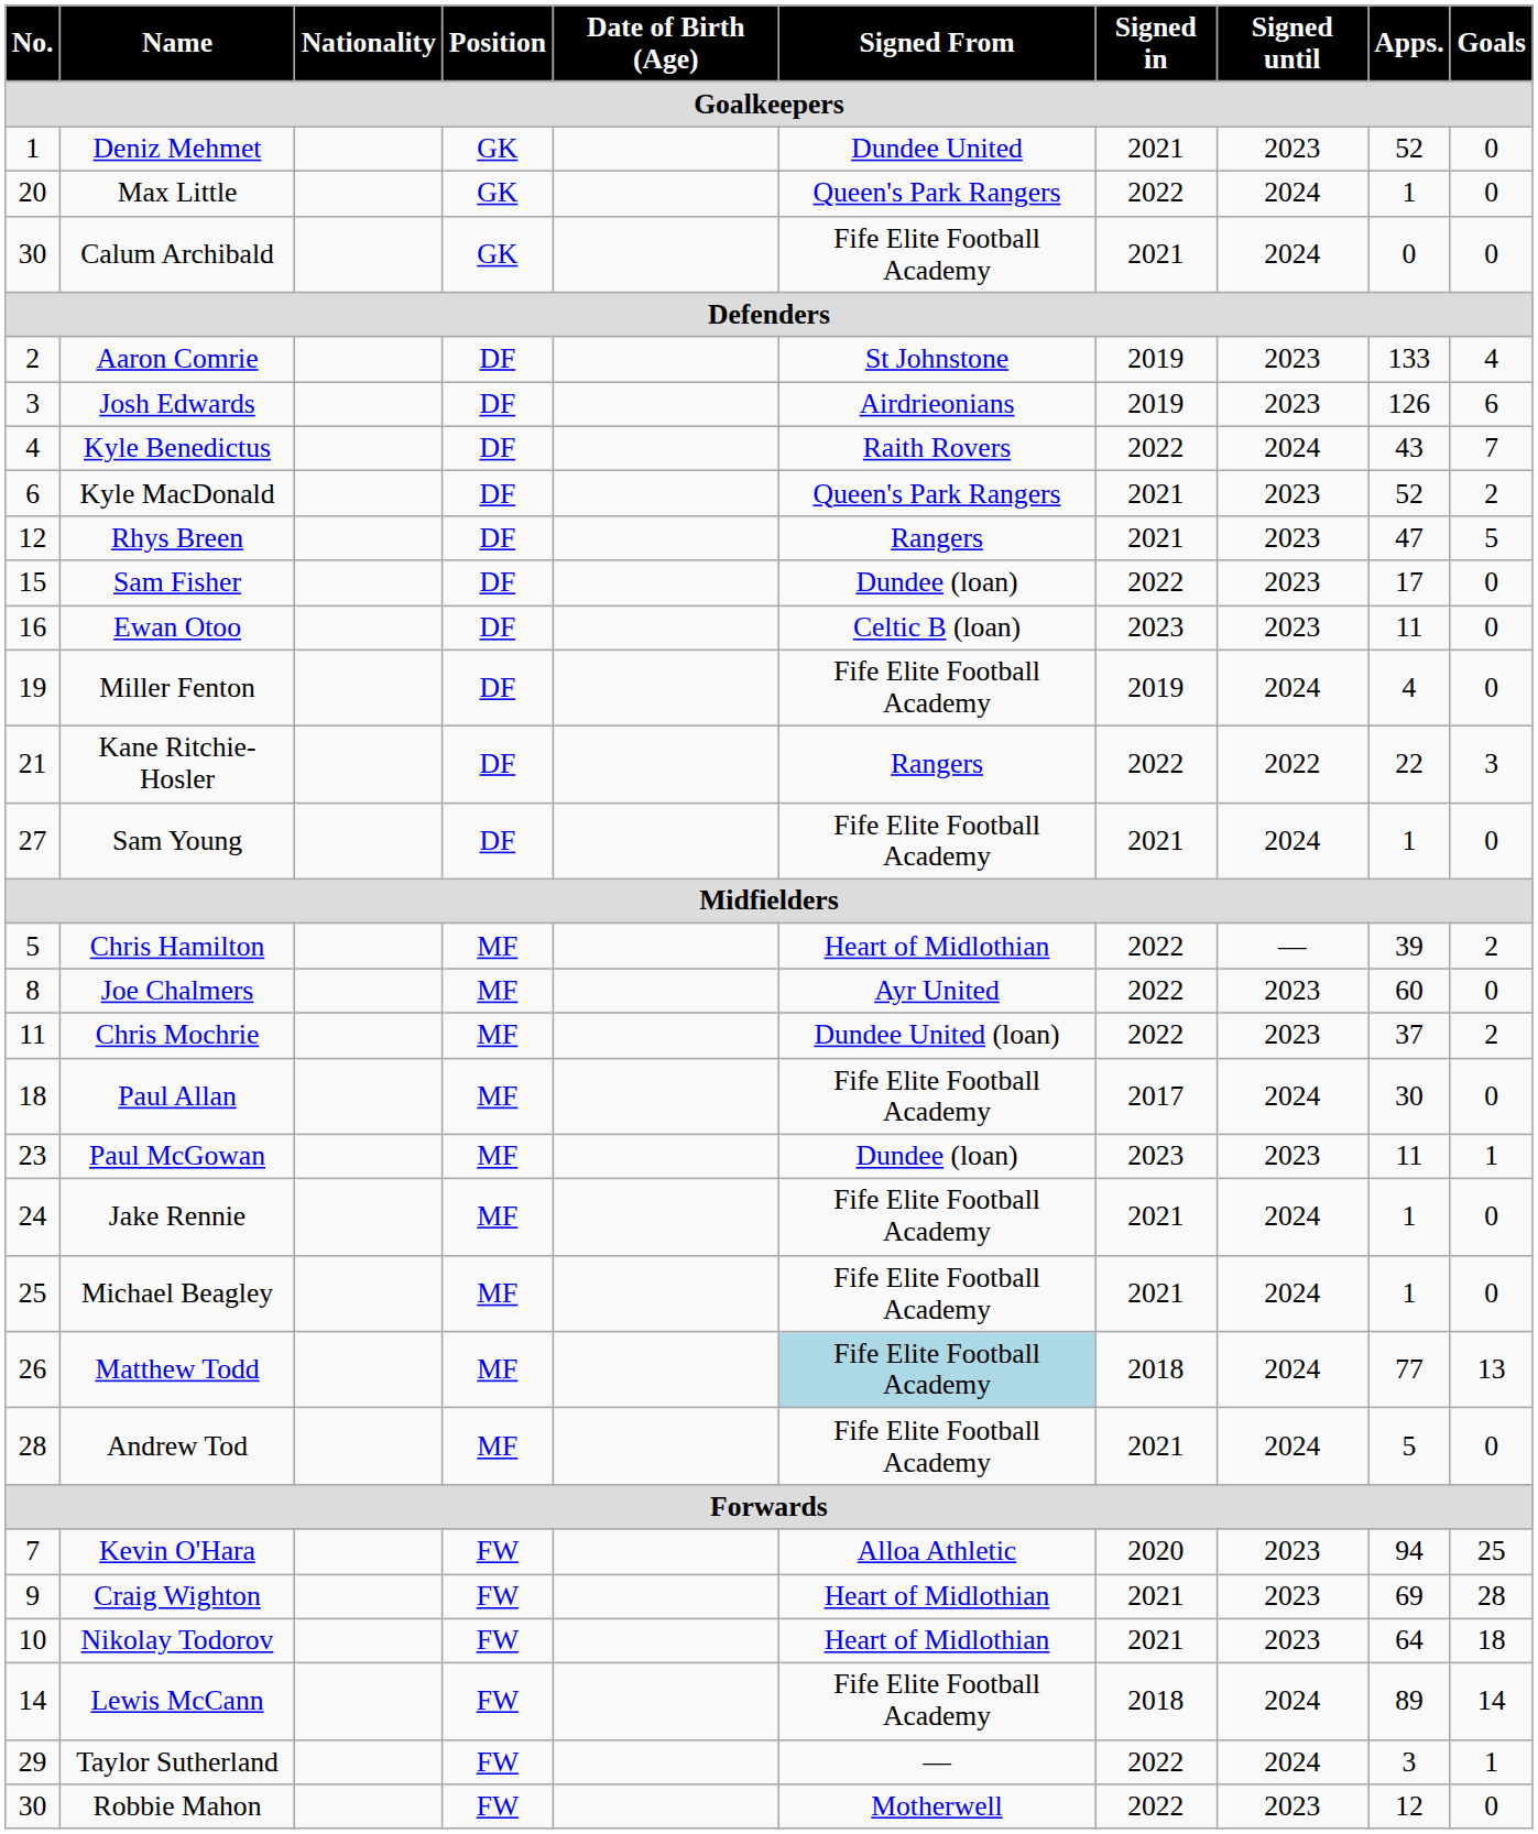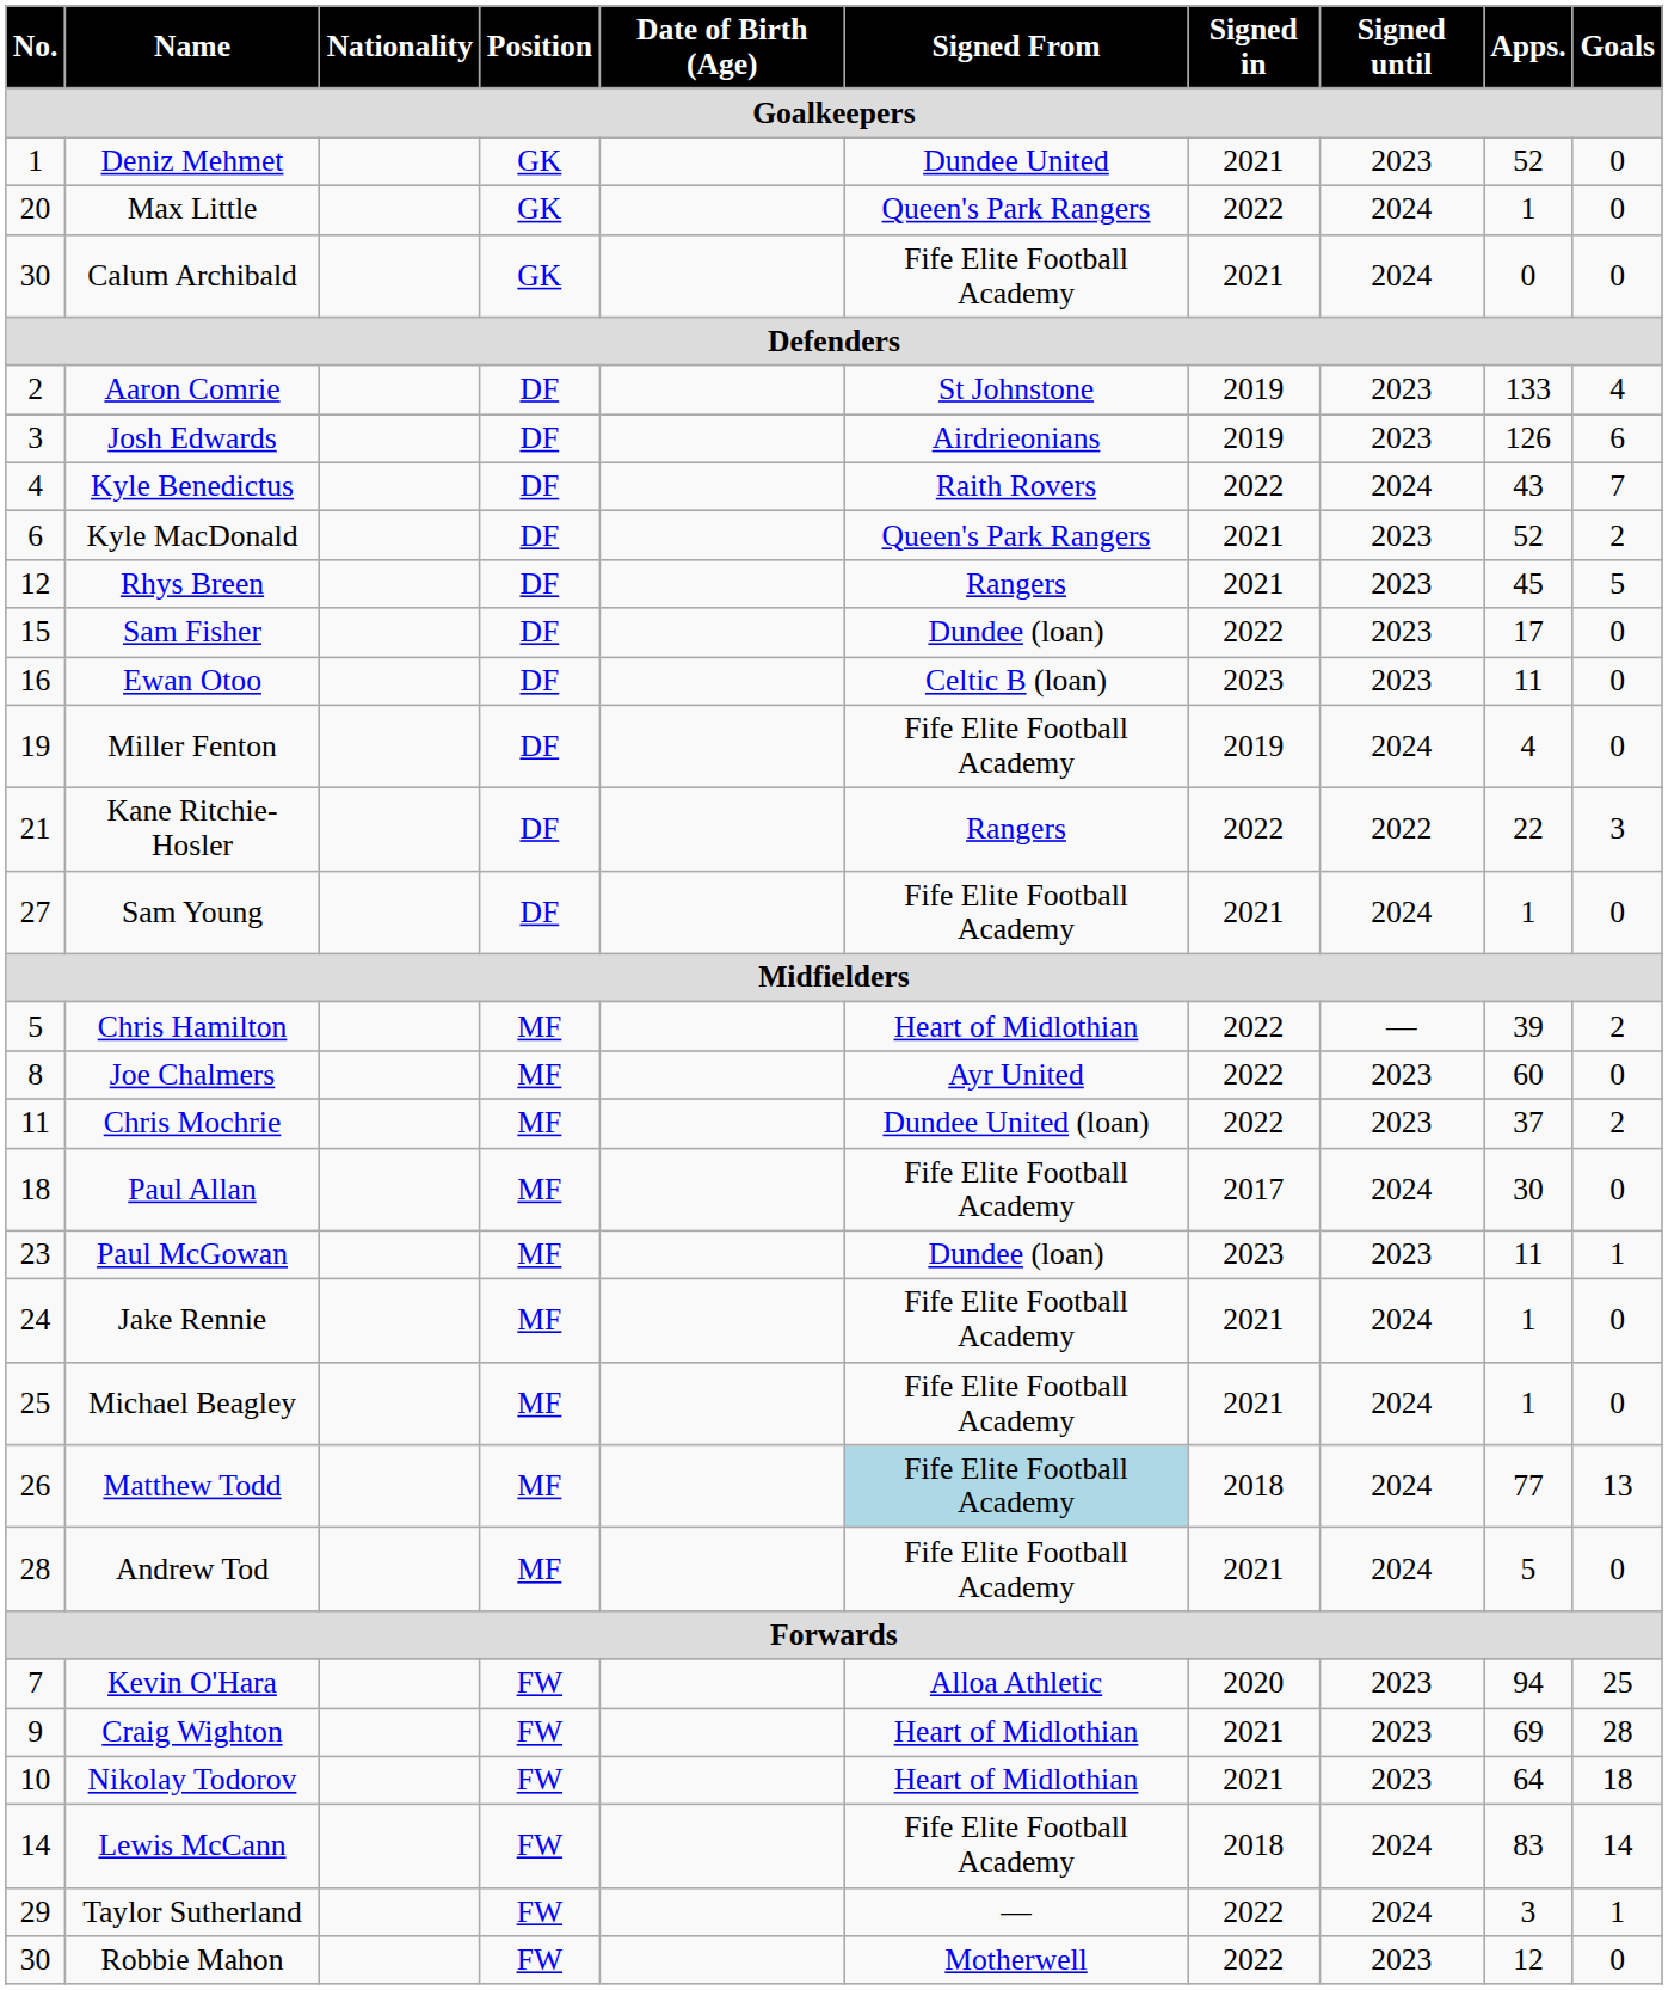Rhys Breen | Apps.: 47 -> 45
Lewis McCann | Apps.: 89 -> 83
